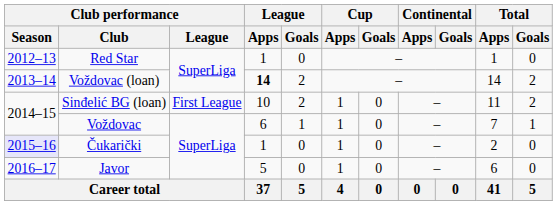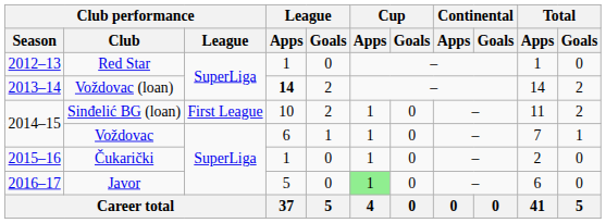Čukarički | Club performance / Season: lavender background -> no background
Javor | Cup / Apps: no background -> lightgreen background
